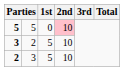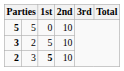row 2 | 2nd: pink background -> no background
row 4 | 1st: normal -> bold
